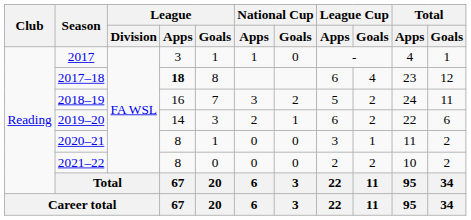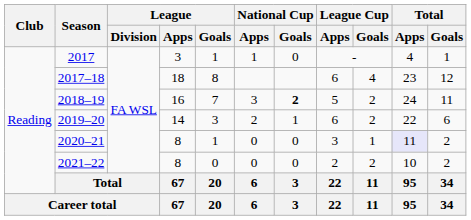2017–18 | League / Apps: bold -> normal
2018–19 | National Cup / Goals: normal -> bold
2020–21 | Total / Apps: no background -> lavender background
